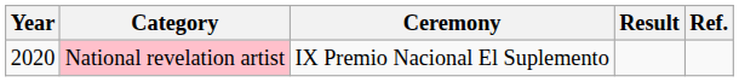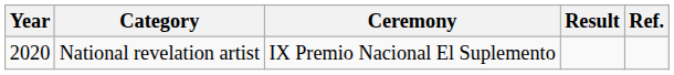National revelation artist | Category: pink background -> no background
